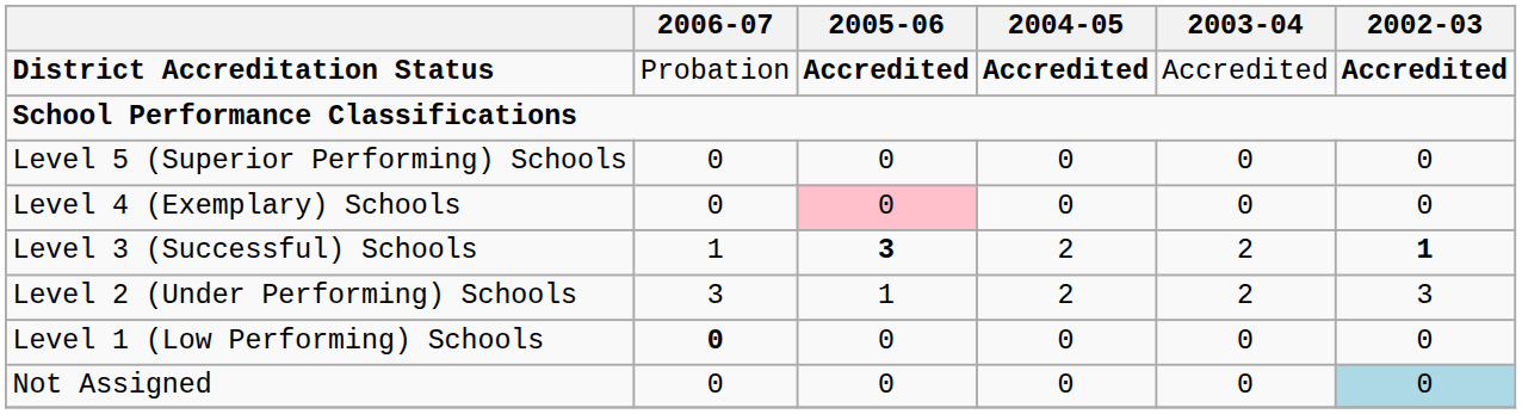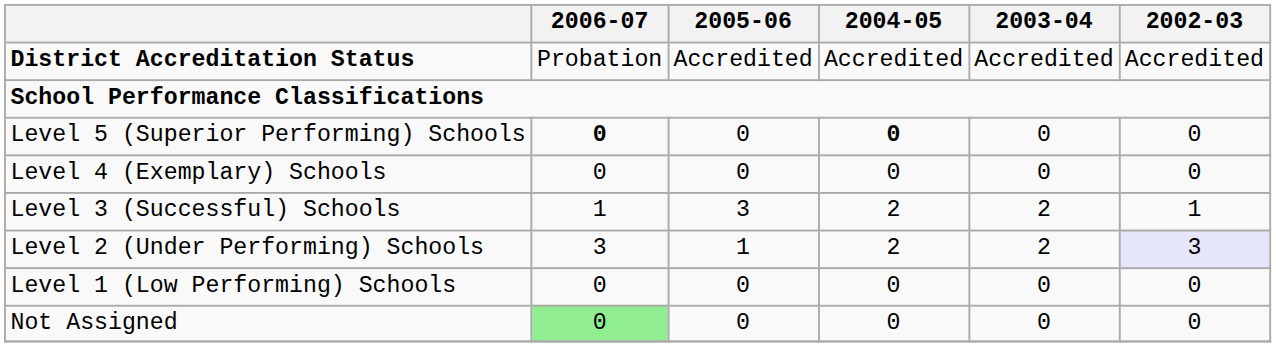District Accreditation Status | 2005-06: bold -> normal
District Accreditation Status | 2004-05: bold -> normal
District Accreditation Status | 2002-03: bold -> normal
Level 5 (Superior Performing) Schools | 2006-07: normal -> bold
Level 5 (Superior Performing) Schools | 2004-05: normal -> bold
Level 4 (Exemplary) Schools | 2005-06: pink background -> no background
Level 3 (Successful) Schools | 2005-06: bold -> normal
Level 3 (Successful) Schools | 2002-03: bold -> normal
Level 2 (Under Performing) Schools | 2002-03: no background -> lavender background
Level 1 (Low Performing) Schools | 2006-07: bold -> normal
Not Assigned | 2006-07: no background -> lightgreen background
Not Assigned | 2002-03: lightblue background -> no background
